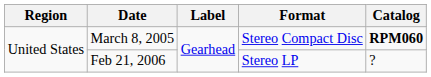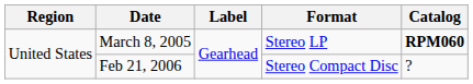March 8, 2005 | Format: Stereo Compact Disc -> Stereo LP
Feb 21, 2006 | Format: Stereo LP -> Stereo Compact Disc
